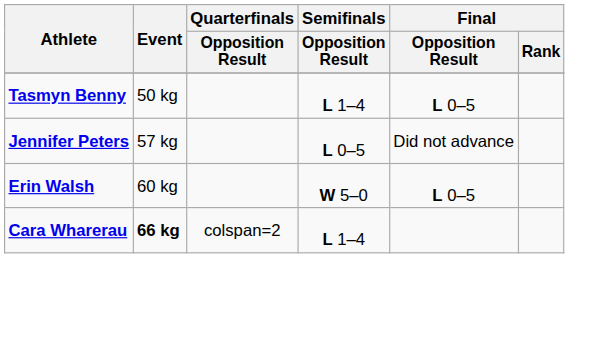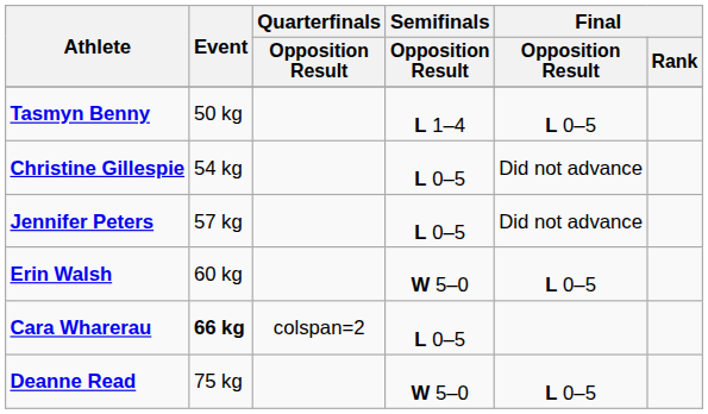+ row: Christine Gillespie | 54 kg | L 0–5 | Did not advance
Cara Wharerau | Semifinals / Opposition Result: L 1–4 -> L 0–5
+ row: Deanne Read | 75 kg | W 5–0 | L 0–5
